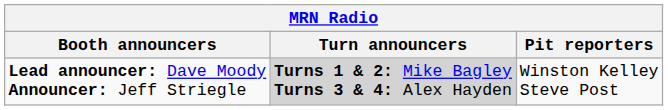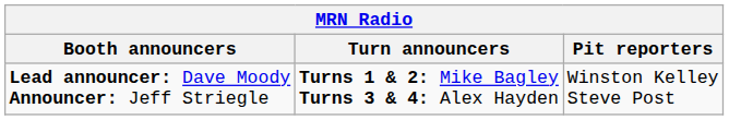Lead announcer: Dave Moody Announcer: Jeff Striegle | Turn announcers: lightgrey background -> no background
